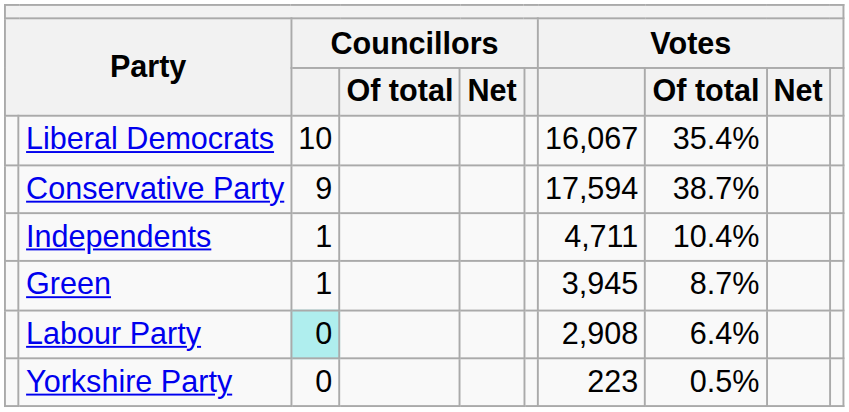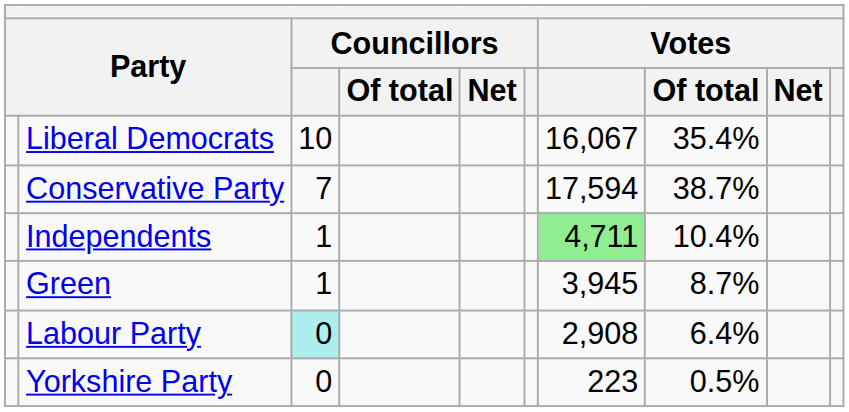Conservative Party | column 3: 9 -> 7
Independents | column 7: no background -> lightgreen background
